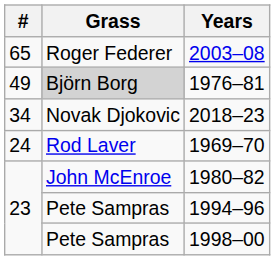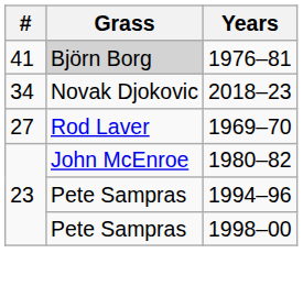- row: 65 | Roger Federer | 2003–08
1976–81 | #: 49 -> 41
1969–70 | #: 24 -> 27
